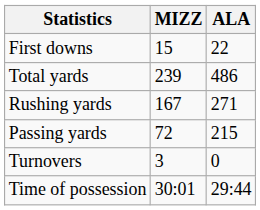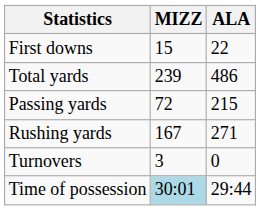rows swapped: Rushing yards <-> Passing yards
Time of possession | MIZZ: no background -> lightblue background
